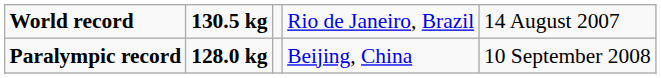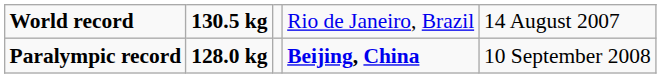Paralympic record | column 4: normal -> bold
